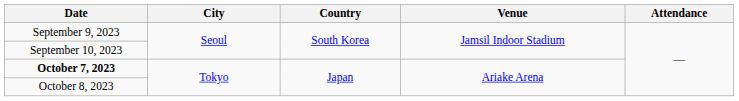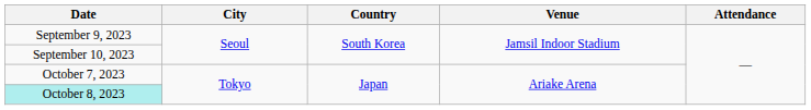October 7, 2023 | Date: bold -> normal
October 8, 2023 | Date: no background -> paleturquoise background
